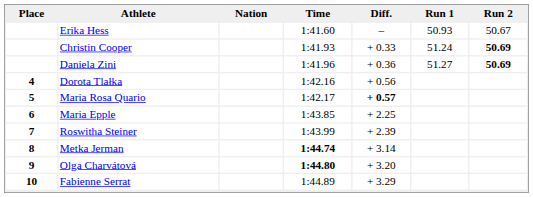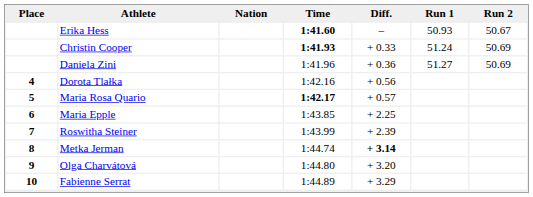Erika Hess | Time: normal -> bold
Christin Cooper | Time: normal -> bold
Christin Cooper | Run 2: bold -> normal
Daniela Zini | Run 2: bold -> normal
Maria Rosa Quario | Time: normal -> bold
Maria Rosa Quario | Diff.: bold -> normal
Metka Jerman | Time: bold -> normal
Metka Jerman | Diff.: normal -> bold
Olga Charvátová | Time: bold -> normal
